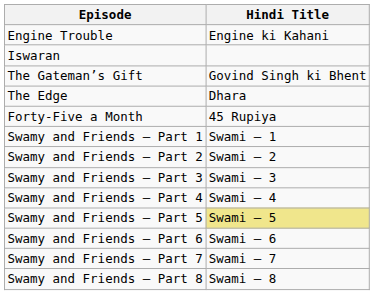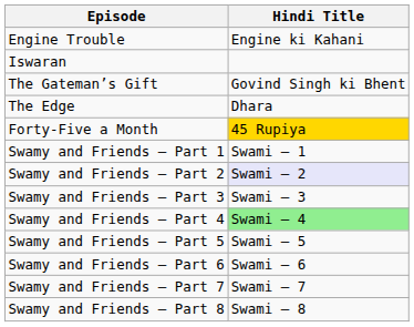Forty-Five a Month | Hindi Title: no background -> gold background
Swamy and Friends – Part 2 | Hindi Title: no background -> lavender background
Swamy and Friends – Part 4 | Hindi Title: no background -> lightgreen background
Swamy and Friends – Part 5 | Hindi Title: khaki background -> no background
